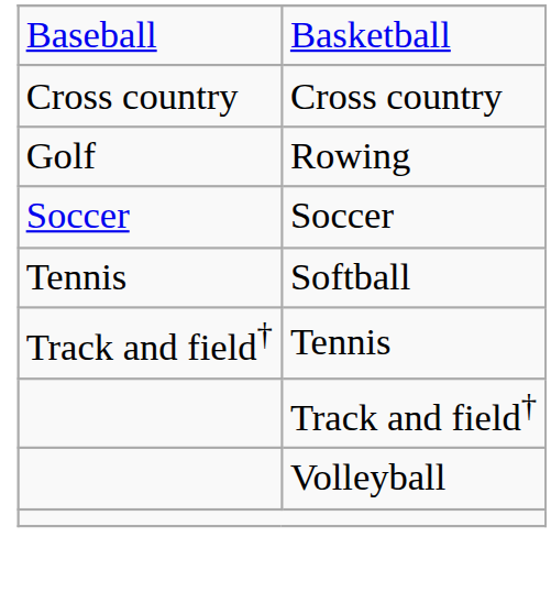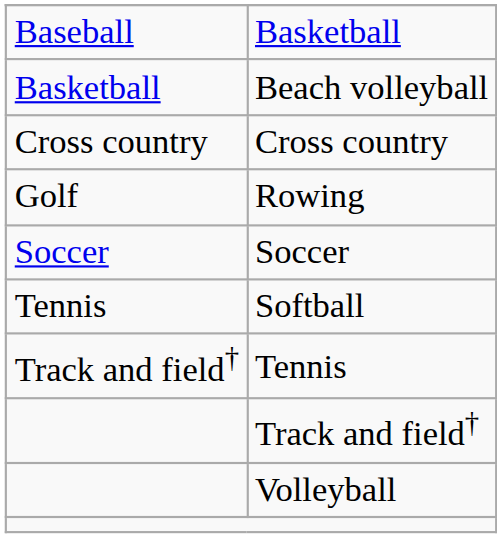+ row: Basketball | Beach volleyball
